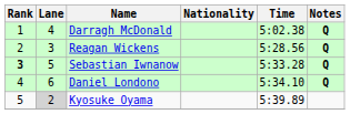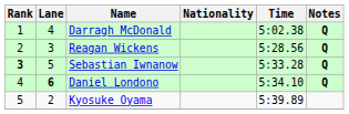Daniel Londono | Lane: normal -> bold
Kyosuke Oyama | Lane: lightgrey background -> no background
